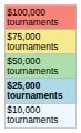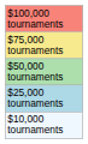row 4 | column 1: bold -> normal
